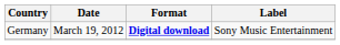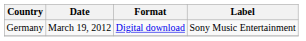Germany | Format: bold -> normal
